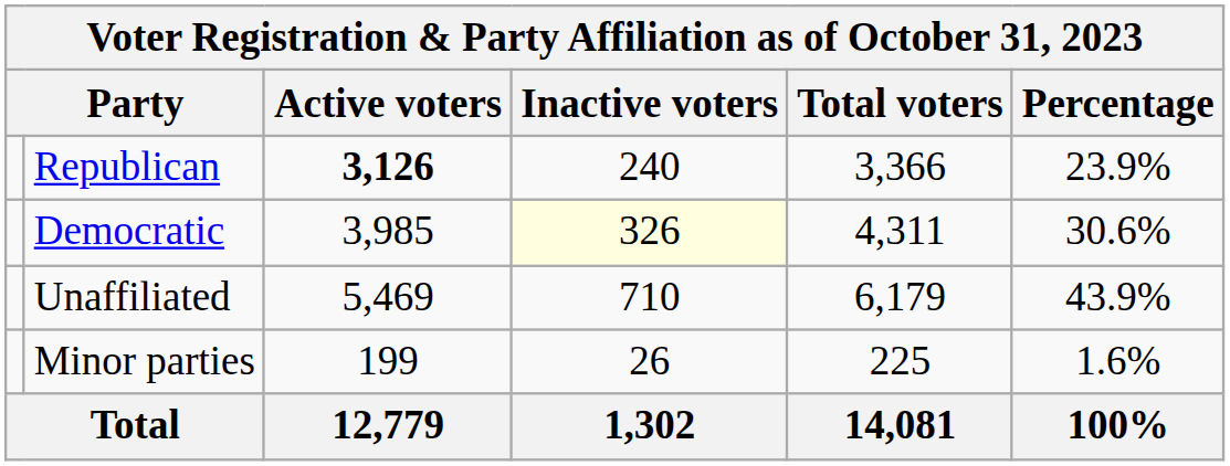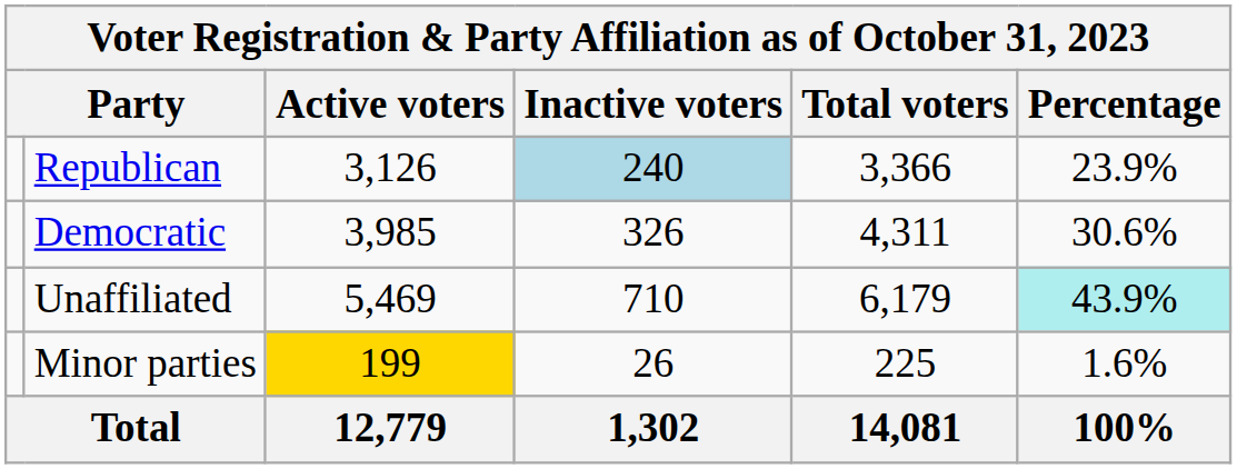Republican | Active voters: bold -> normal
Republican | Inactive voters: no background -> lightblue background
Democratic | Inactive voters: lightyellow background -> no background
Unaffiliated | Percentage: no background -> paleturquoise background
Minor parties | Active voters: no background -> gold background
